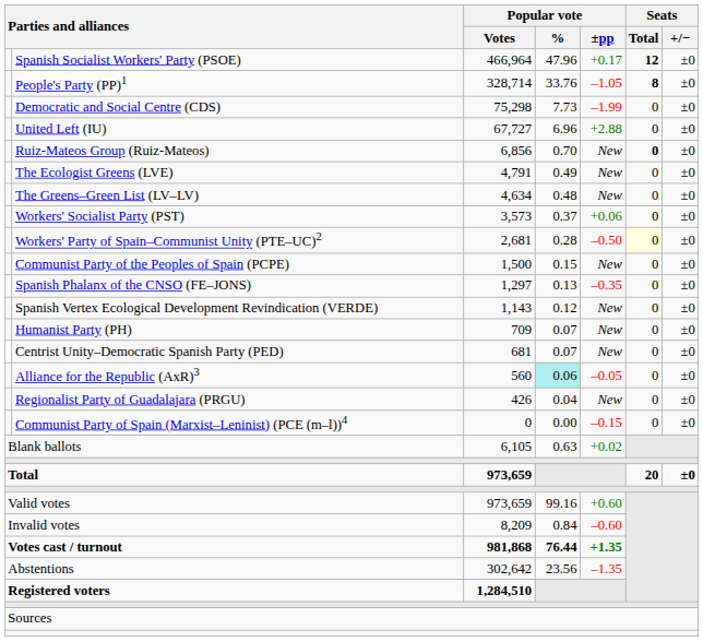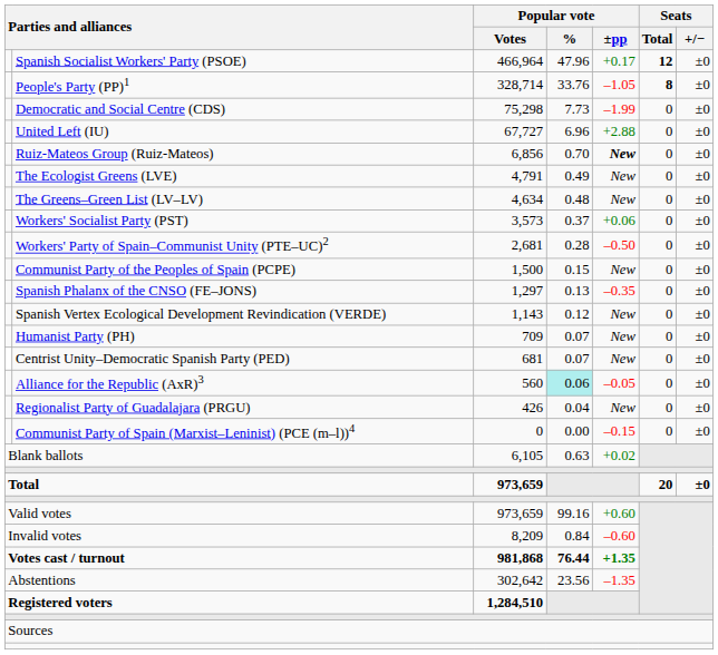Ruiz-Mateos Group (Ruiz-Mateos) | Popular vote / ±pp: normal -> bold
Ruiz-Mateos Group (Ruiz-Mateos) | Seats / Total: bold -> normal
Workers' Party of Spain–Communist Unity (PTE–UC)2 | Seats / Total: lightyellow background -> no background
